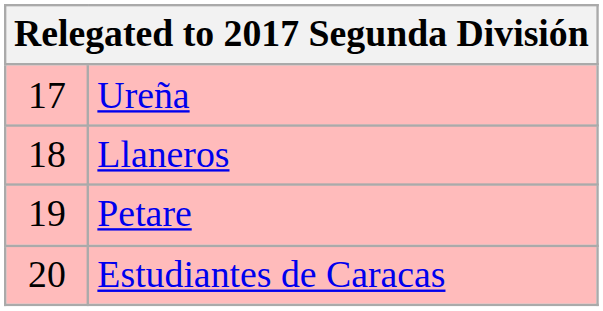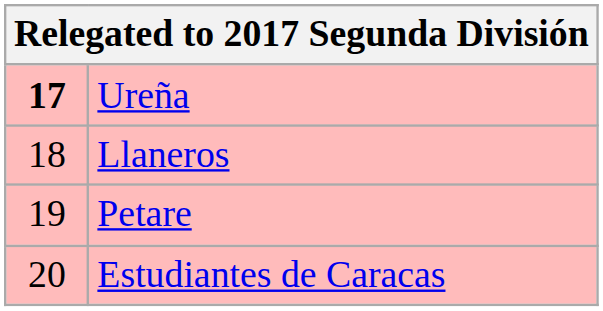Ureña | column 1: normal -> bold
